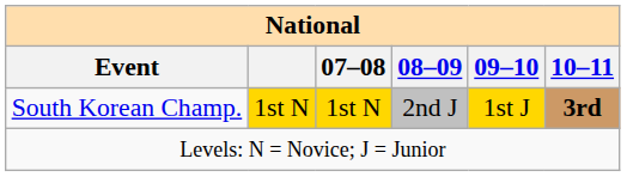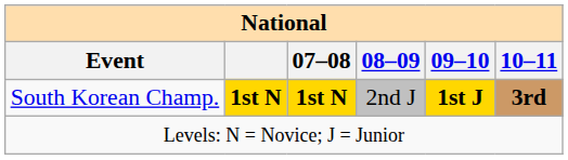South Korean Champ. | column 2: normal -> bold
South Korean Champ. | 07–08: normal -> bold
South Korean Champ. | 09–10: normal -> bold
